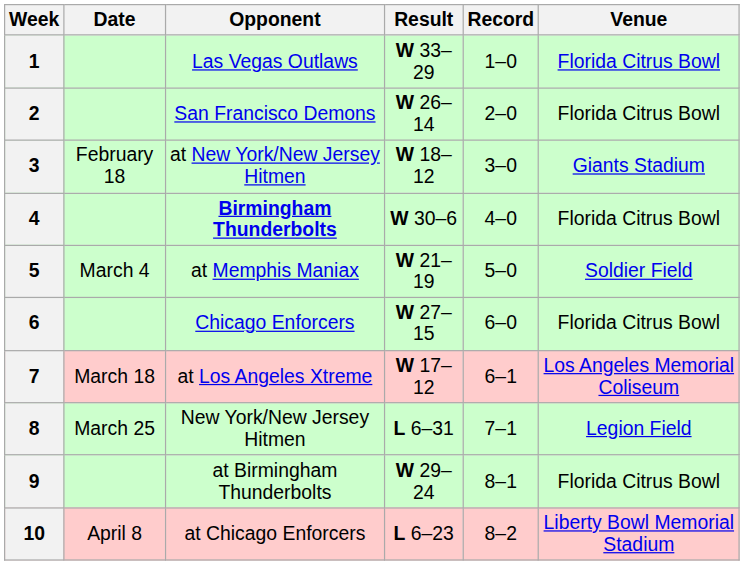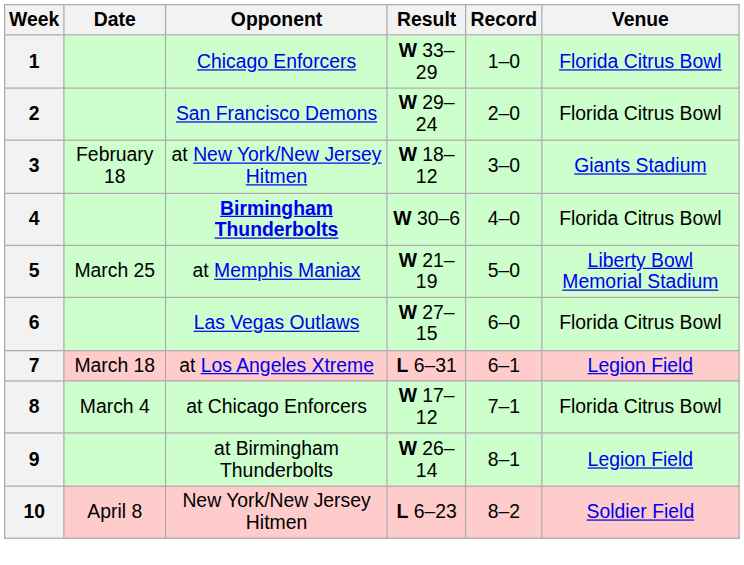1 | Opponent: Las Vegas Outlaws -> Chicago Enforcers
2 | Result: W 26–14 -> W 29–24
5 | Date: March 4 -> March 25
5 | Venue: Soldier Field -> Liberty Bowl Memorial Stadium
6 | Opponent: Chicago Enforcers -> Las Vegas Outlaws
7 | Result: W 17–12 -> L 6–31
7 | Venue: Los Angeles Memorial Coliseum -> Legion Field
8 | Date: March 25 -> March 4
8 | Opponent: New York/New Jersey Hitmen -> at Chicago Enforcers
8 | Result: L 6–31 -> W 17–12
8 | Venue: Legion Field -> Florida Citrus Bowl
9 | Result: W 29–24 -> W 26–14
9 | Venue: Florida Citrus Bowl -> Legion Field
10 | Opponent: at Chicago Enforcers -> New York/New Jersey Hitmen
10 | Venue: Liberty Bowl Memorial Stadium -> Soldier Field
